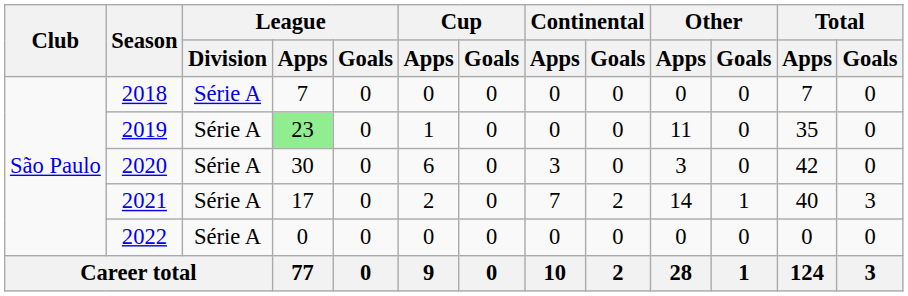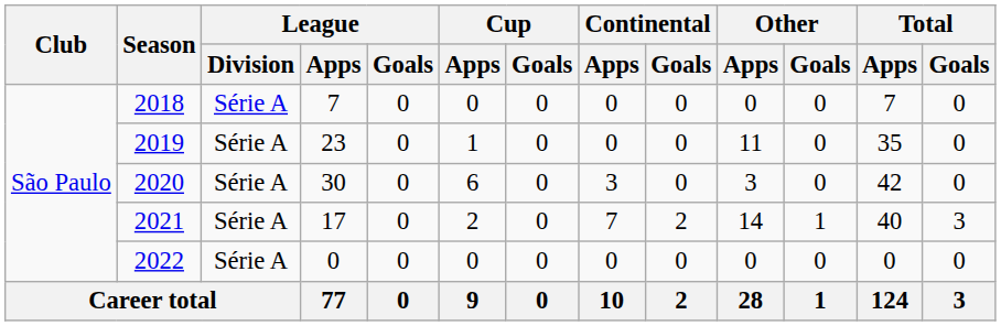2019 | League / Apps: lightgreen background -> no background
